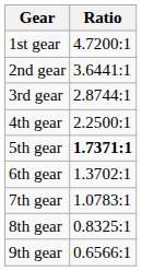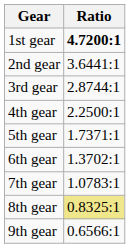1st gear | Ratio: normal -> bold
5th gear | Ratio: bold -> normal
8th gear | Ratio: no background -> khaki background
